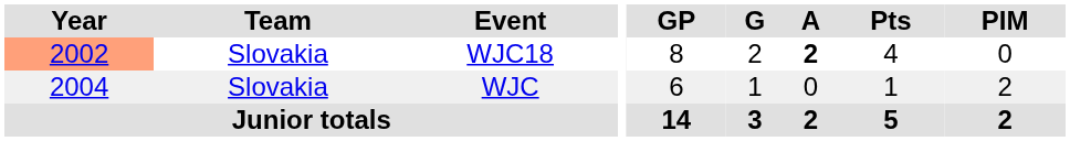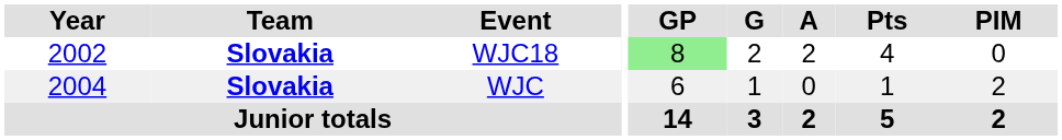WJC18 | Year: lightsalmon background -> no background
WJC18 | Team: normal -> bold
WJC18 | GP: no background -> lightgreen background
WJC18 | A: bold -> normal
WJC | Team: normal -> bold
